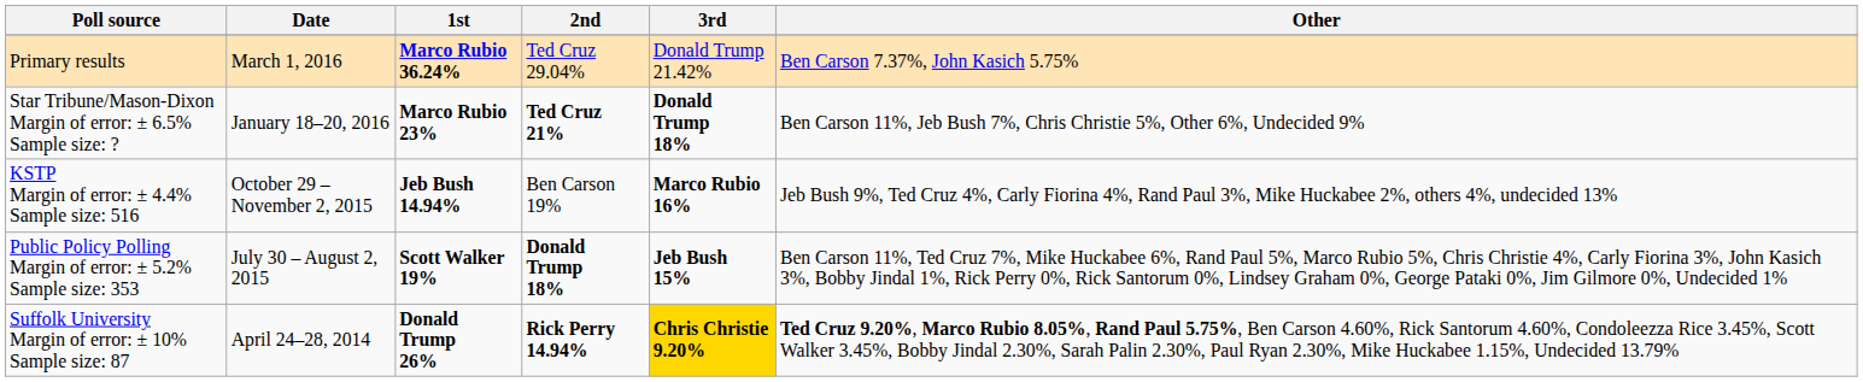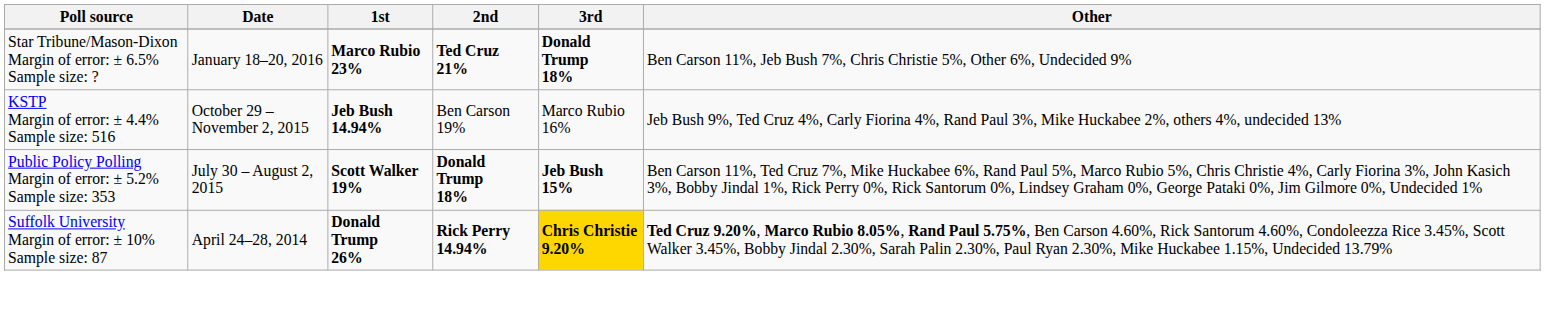- row: Primary results | March 1, 2016 | Marco Rubio 36.24% | Ted Cruz 29.04% | Donald Trump 21.42% | Ben Carson 7.37%, John Kasich 5.75%
KSTP Margin of error: ± 4.4% Sample size: 516 | 3rd: bold -> normal
